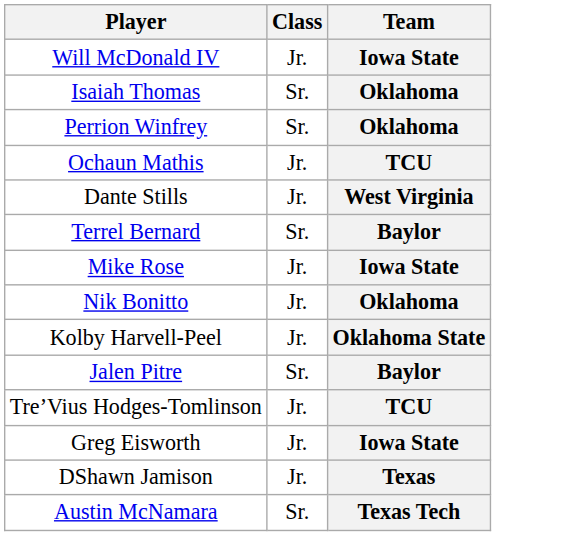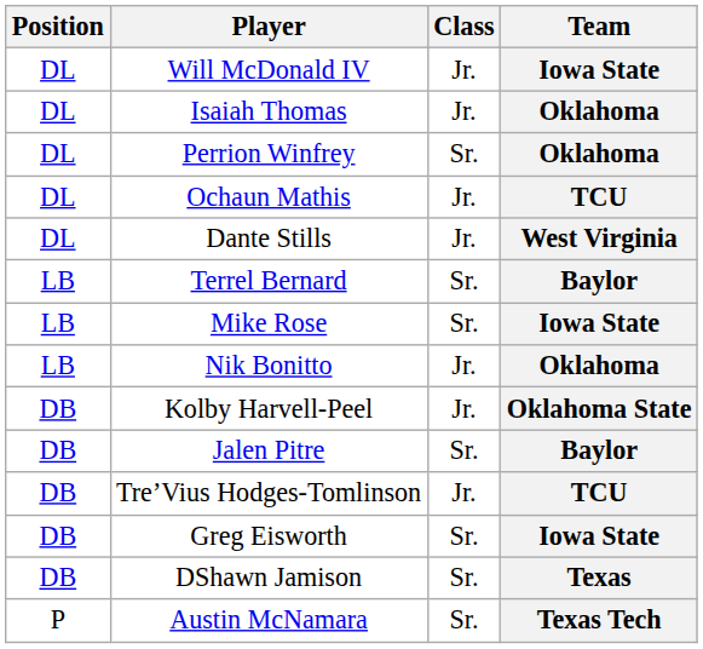+ column: Position | DL | DL | DL | DL | DL | LB | LB | LB | DB | DB | DB | DB | DB | P
Isaiah Thomas | Class: Sr. -> Jr.
Mike Rose | Class: Jr. -> Sr.
Greg Eisworth | Class: Jr. -> Sr.
DShawn Jamison | Class: Jr. -> Sr.
